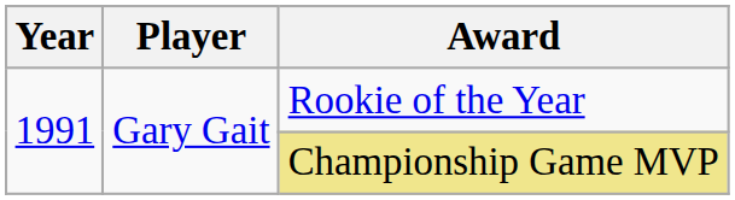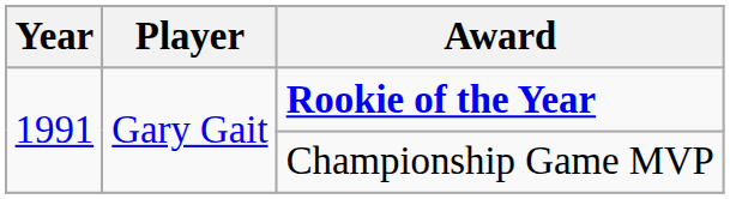Rookie of the Year | Award: normal -> bold
Championship Game MVP | Award: khaki background -> no background
